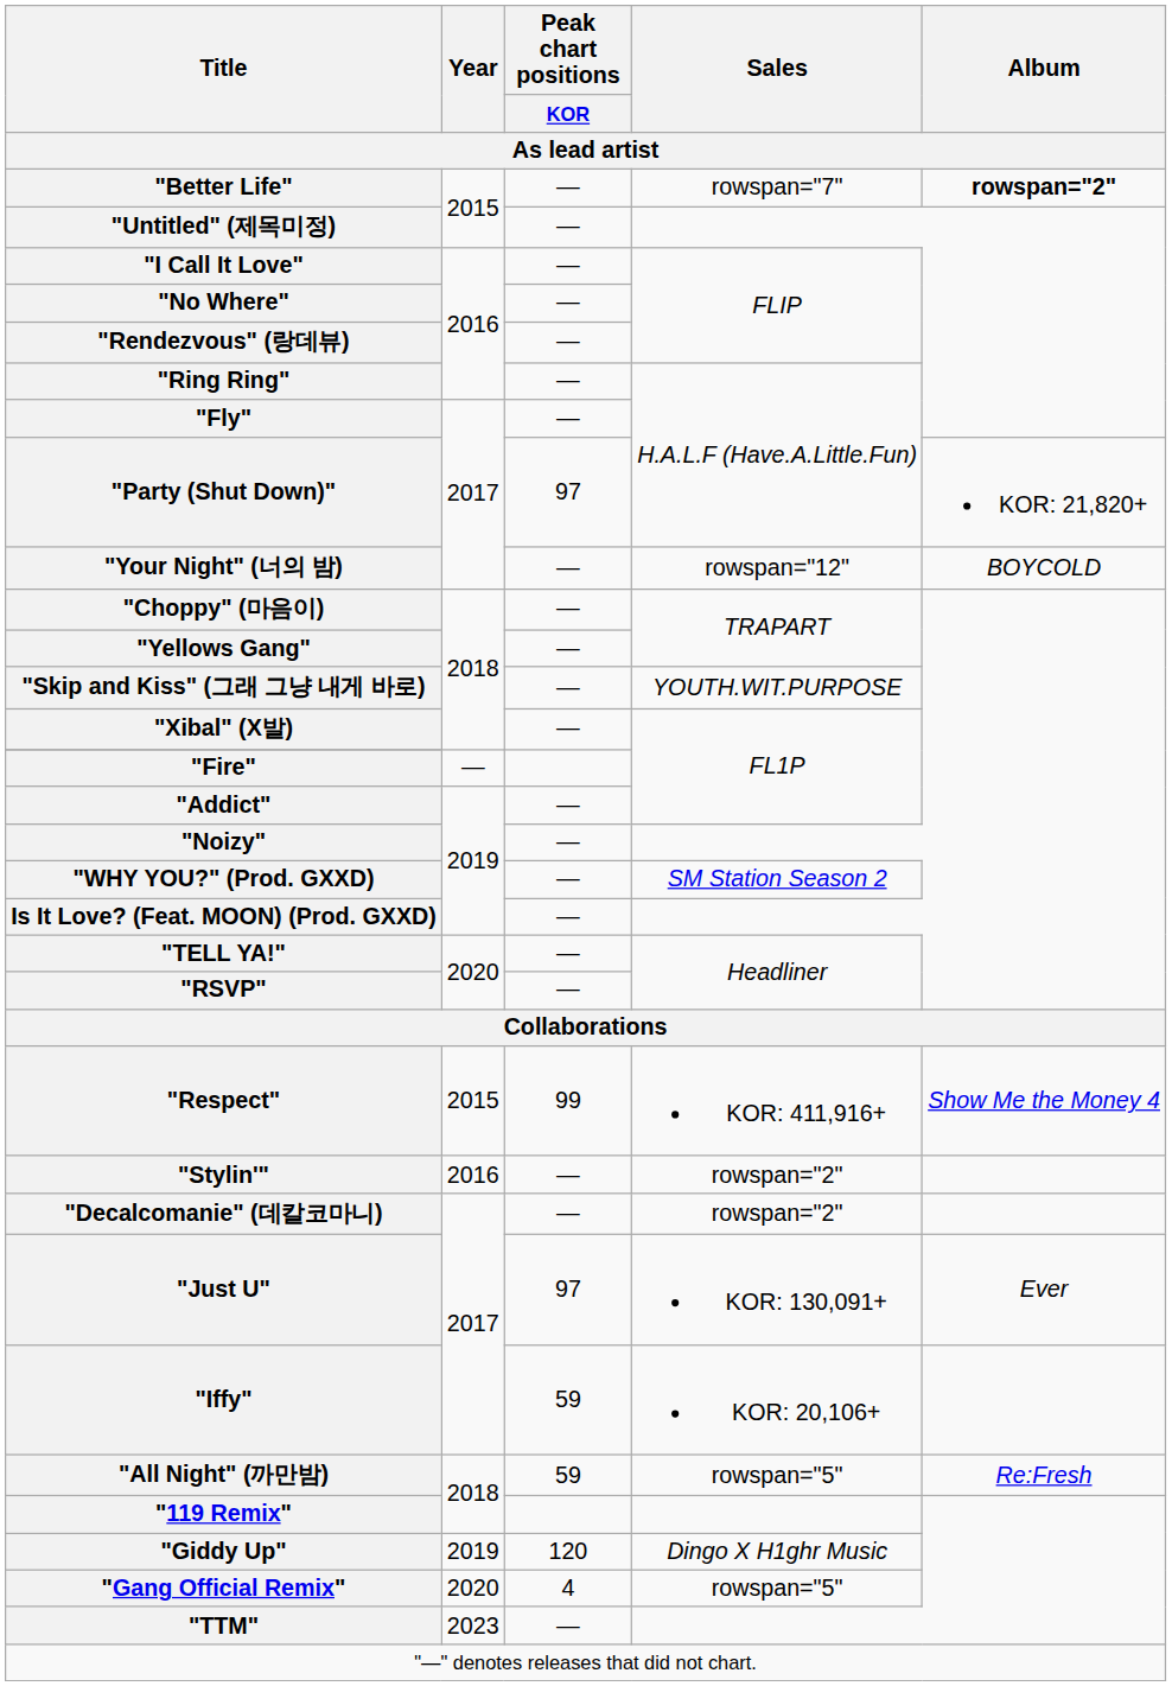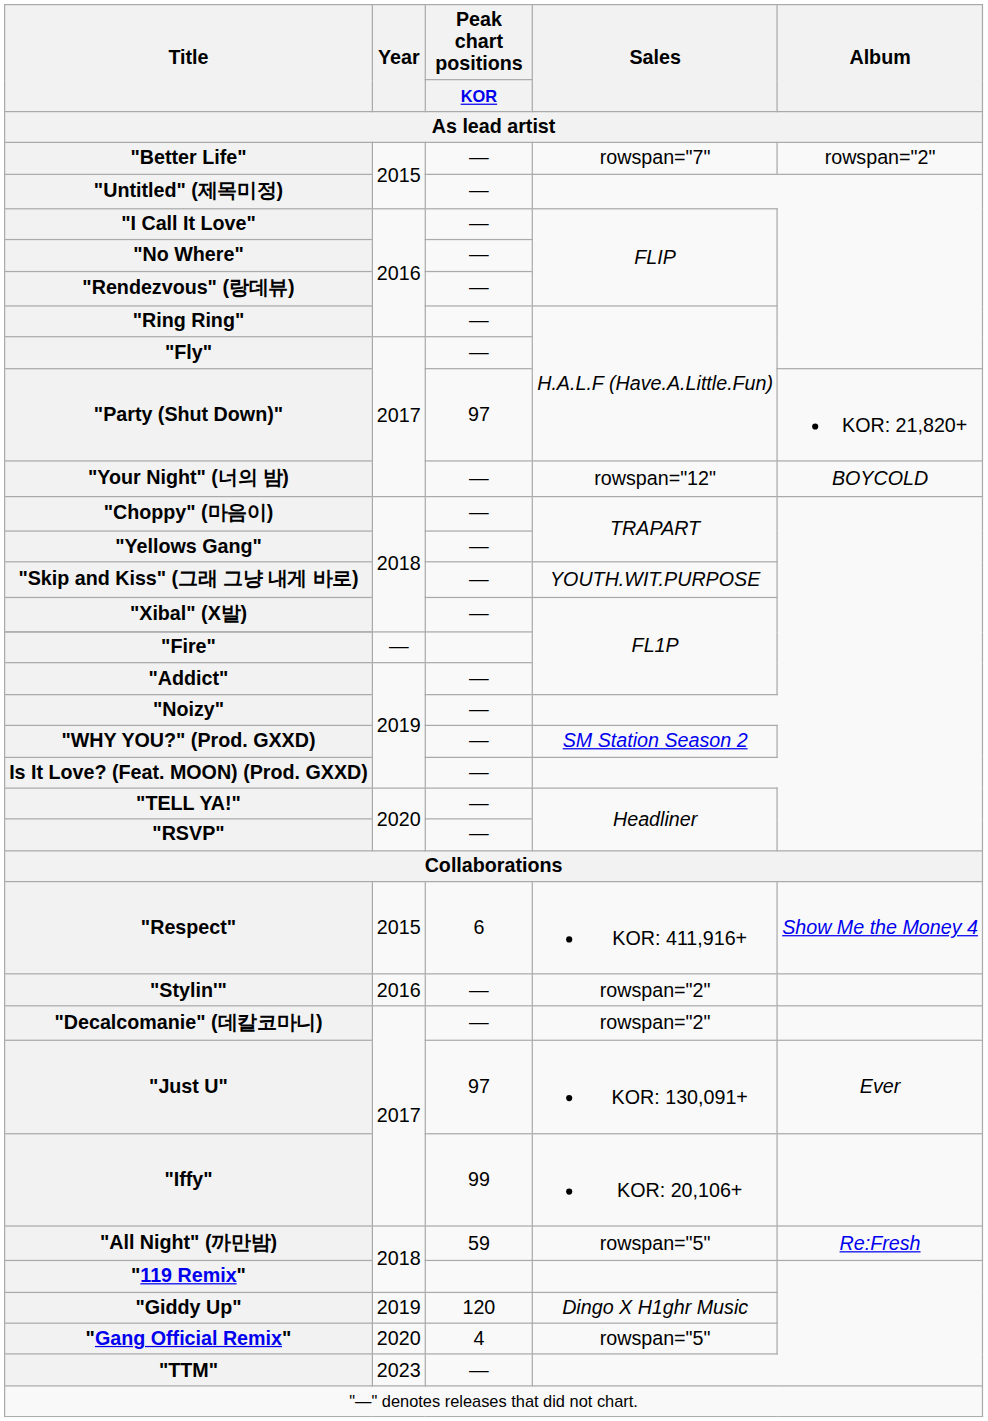"Better Life" | Album: bold -> normal
"Respect" | Peak chart positions / KOR: 99 -> 6
"Iffy" | Peak chart positions / KOR: 59 -> 99
